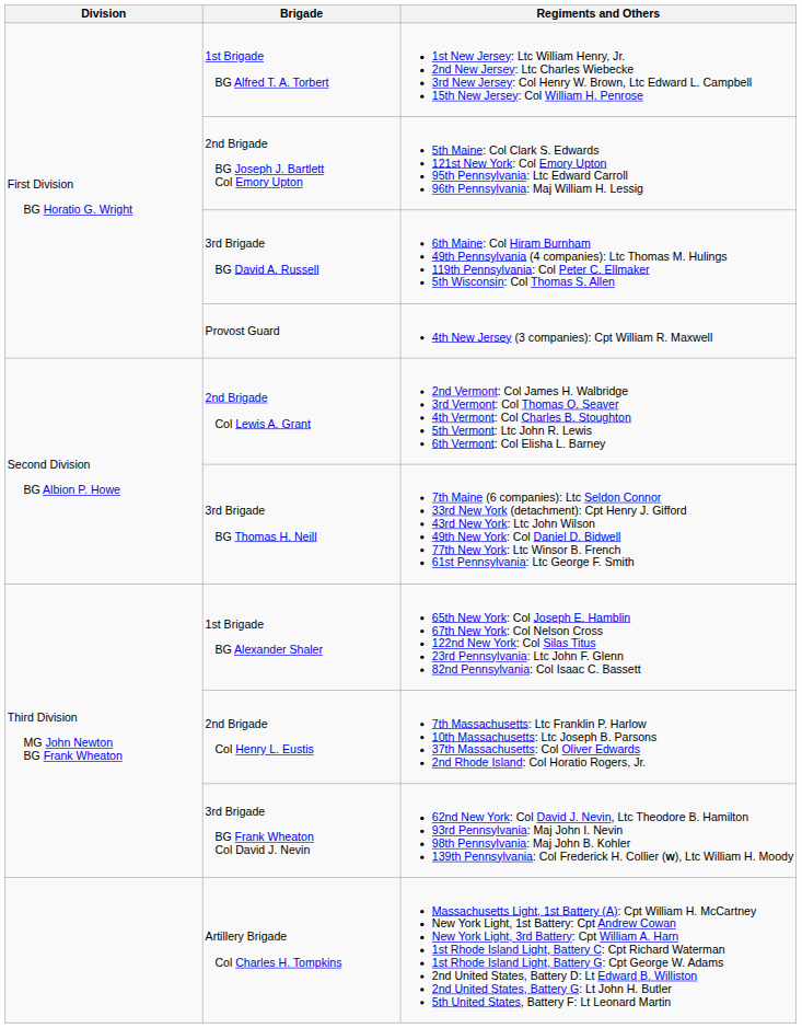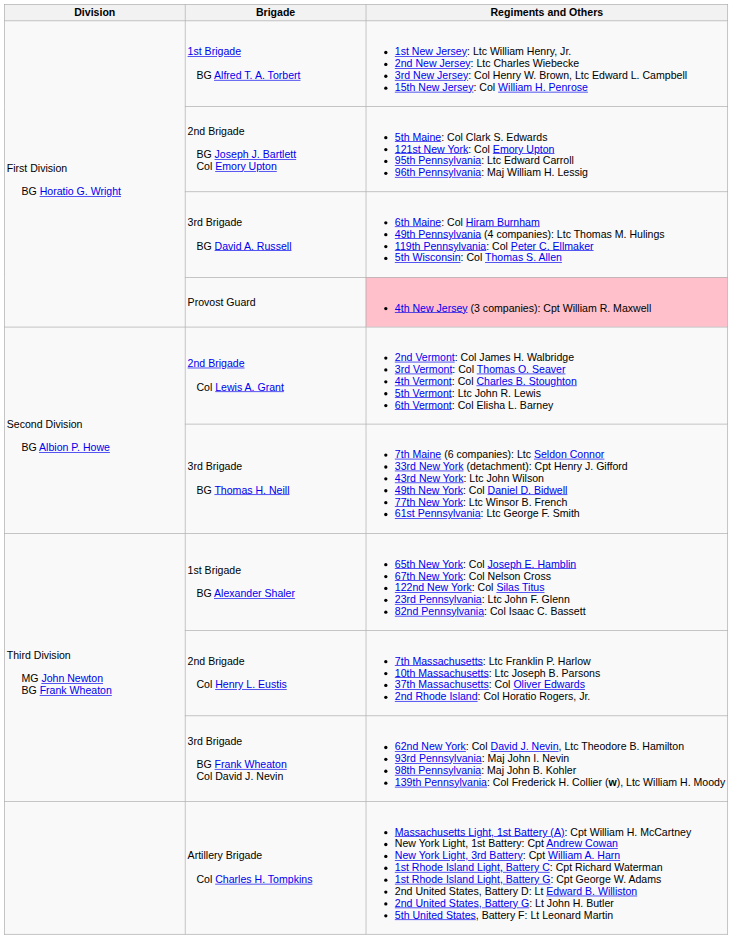Provost Guard | Regiments and Others: no background -> pink background
